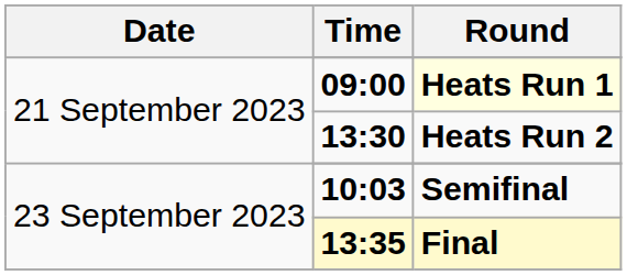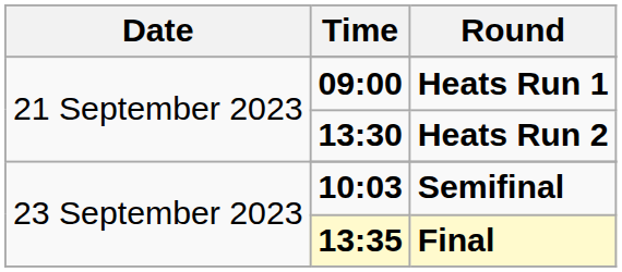09:00 | Round: lightyellow background -> no background
